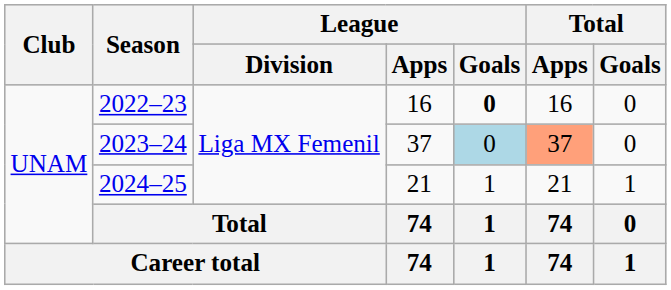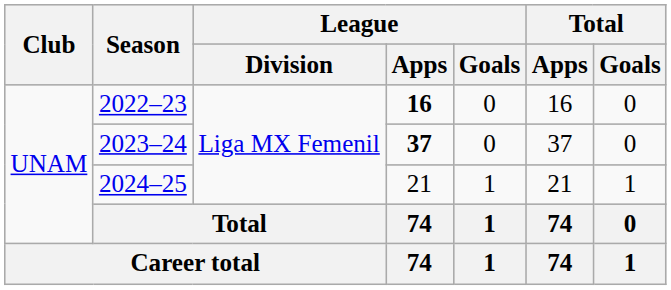2022–23 | League / Apps: normal -> bold
2022–23 | League / Goals: bold -> normal
2023–24 | League / Apps: normal -> bold
2023–24 | League / Goals: lightblue background -> no background
2023–24 | Total / Apps: lightsalmon background -> no background
